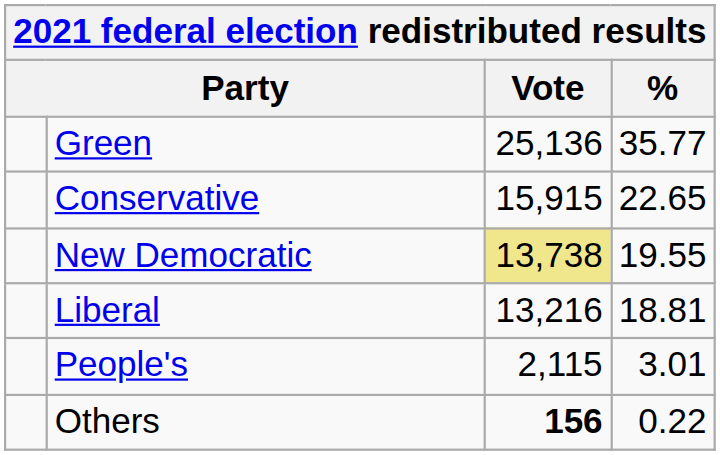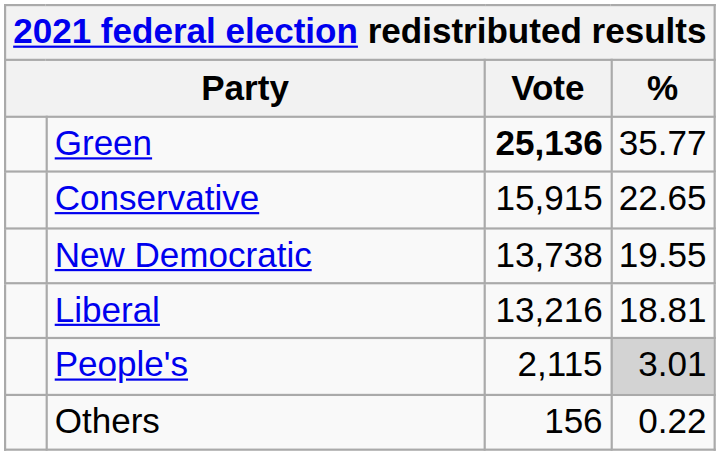Green | Vote: normal -> bold
New Democratic | Vote: khaki background -> no background
People's | %: no background -> lightgrey background
Others | Vote: bold -> normal
